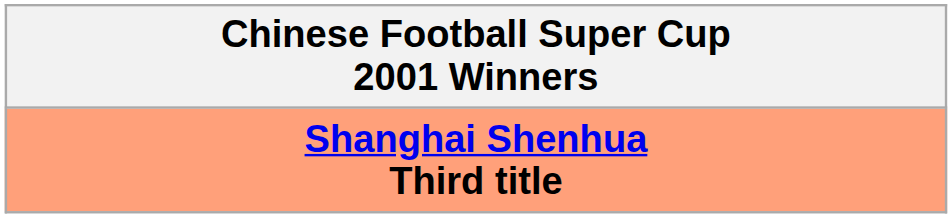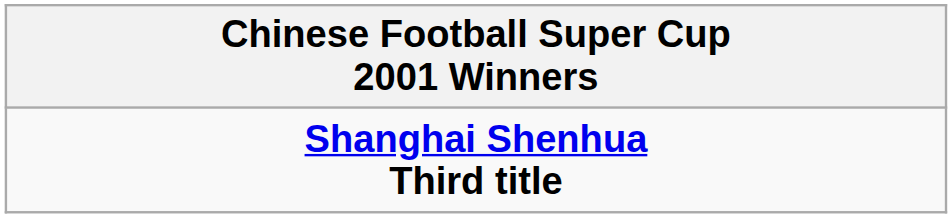row 2 | column 1: lightsalmon background -> no background
